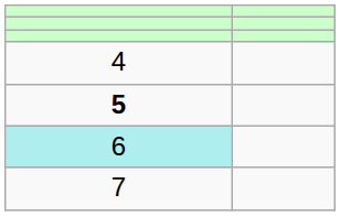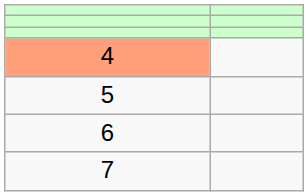row 4 | column 1: no background -> lightsalmon background
row 5 | column 1: bold -> normal
row 6 | column 1: paleturquoise background -> no background
